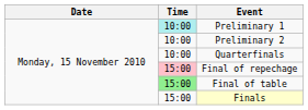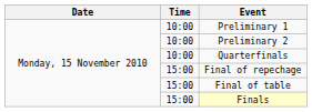Preliminary 1 | Time: paleturquoise background -> no background
Final of repechage | Time: pink background -> no background
Final of table | Time: lightgreen background -> no background
